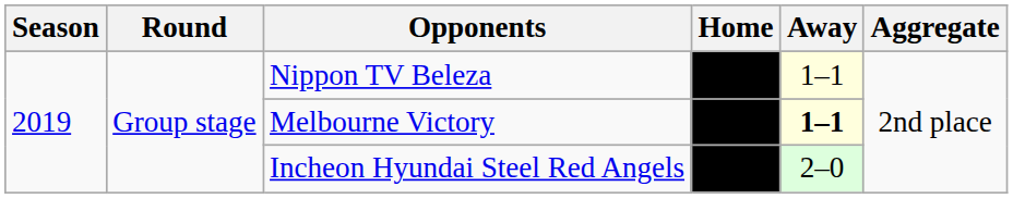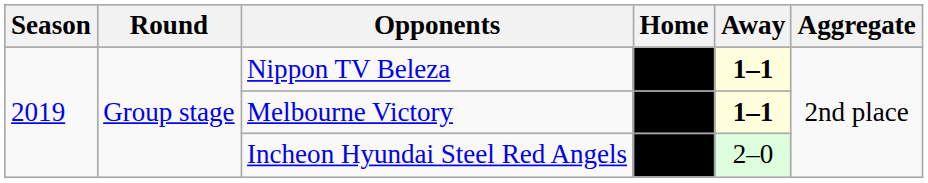Nippon TV Beleza | Away: normal -> bold
